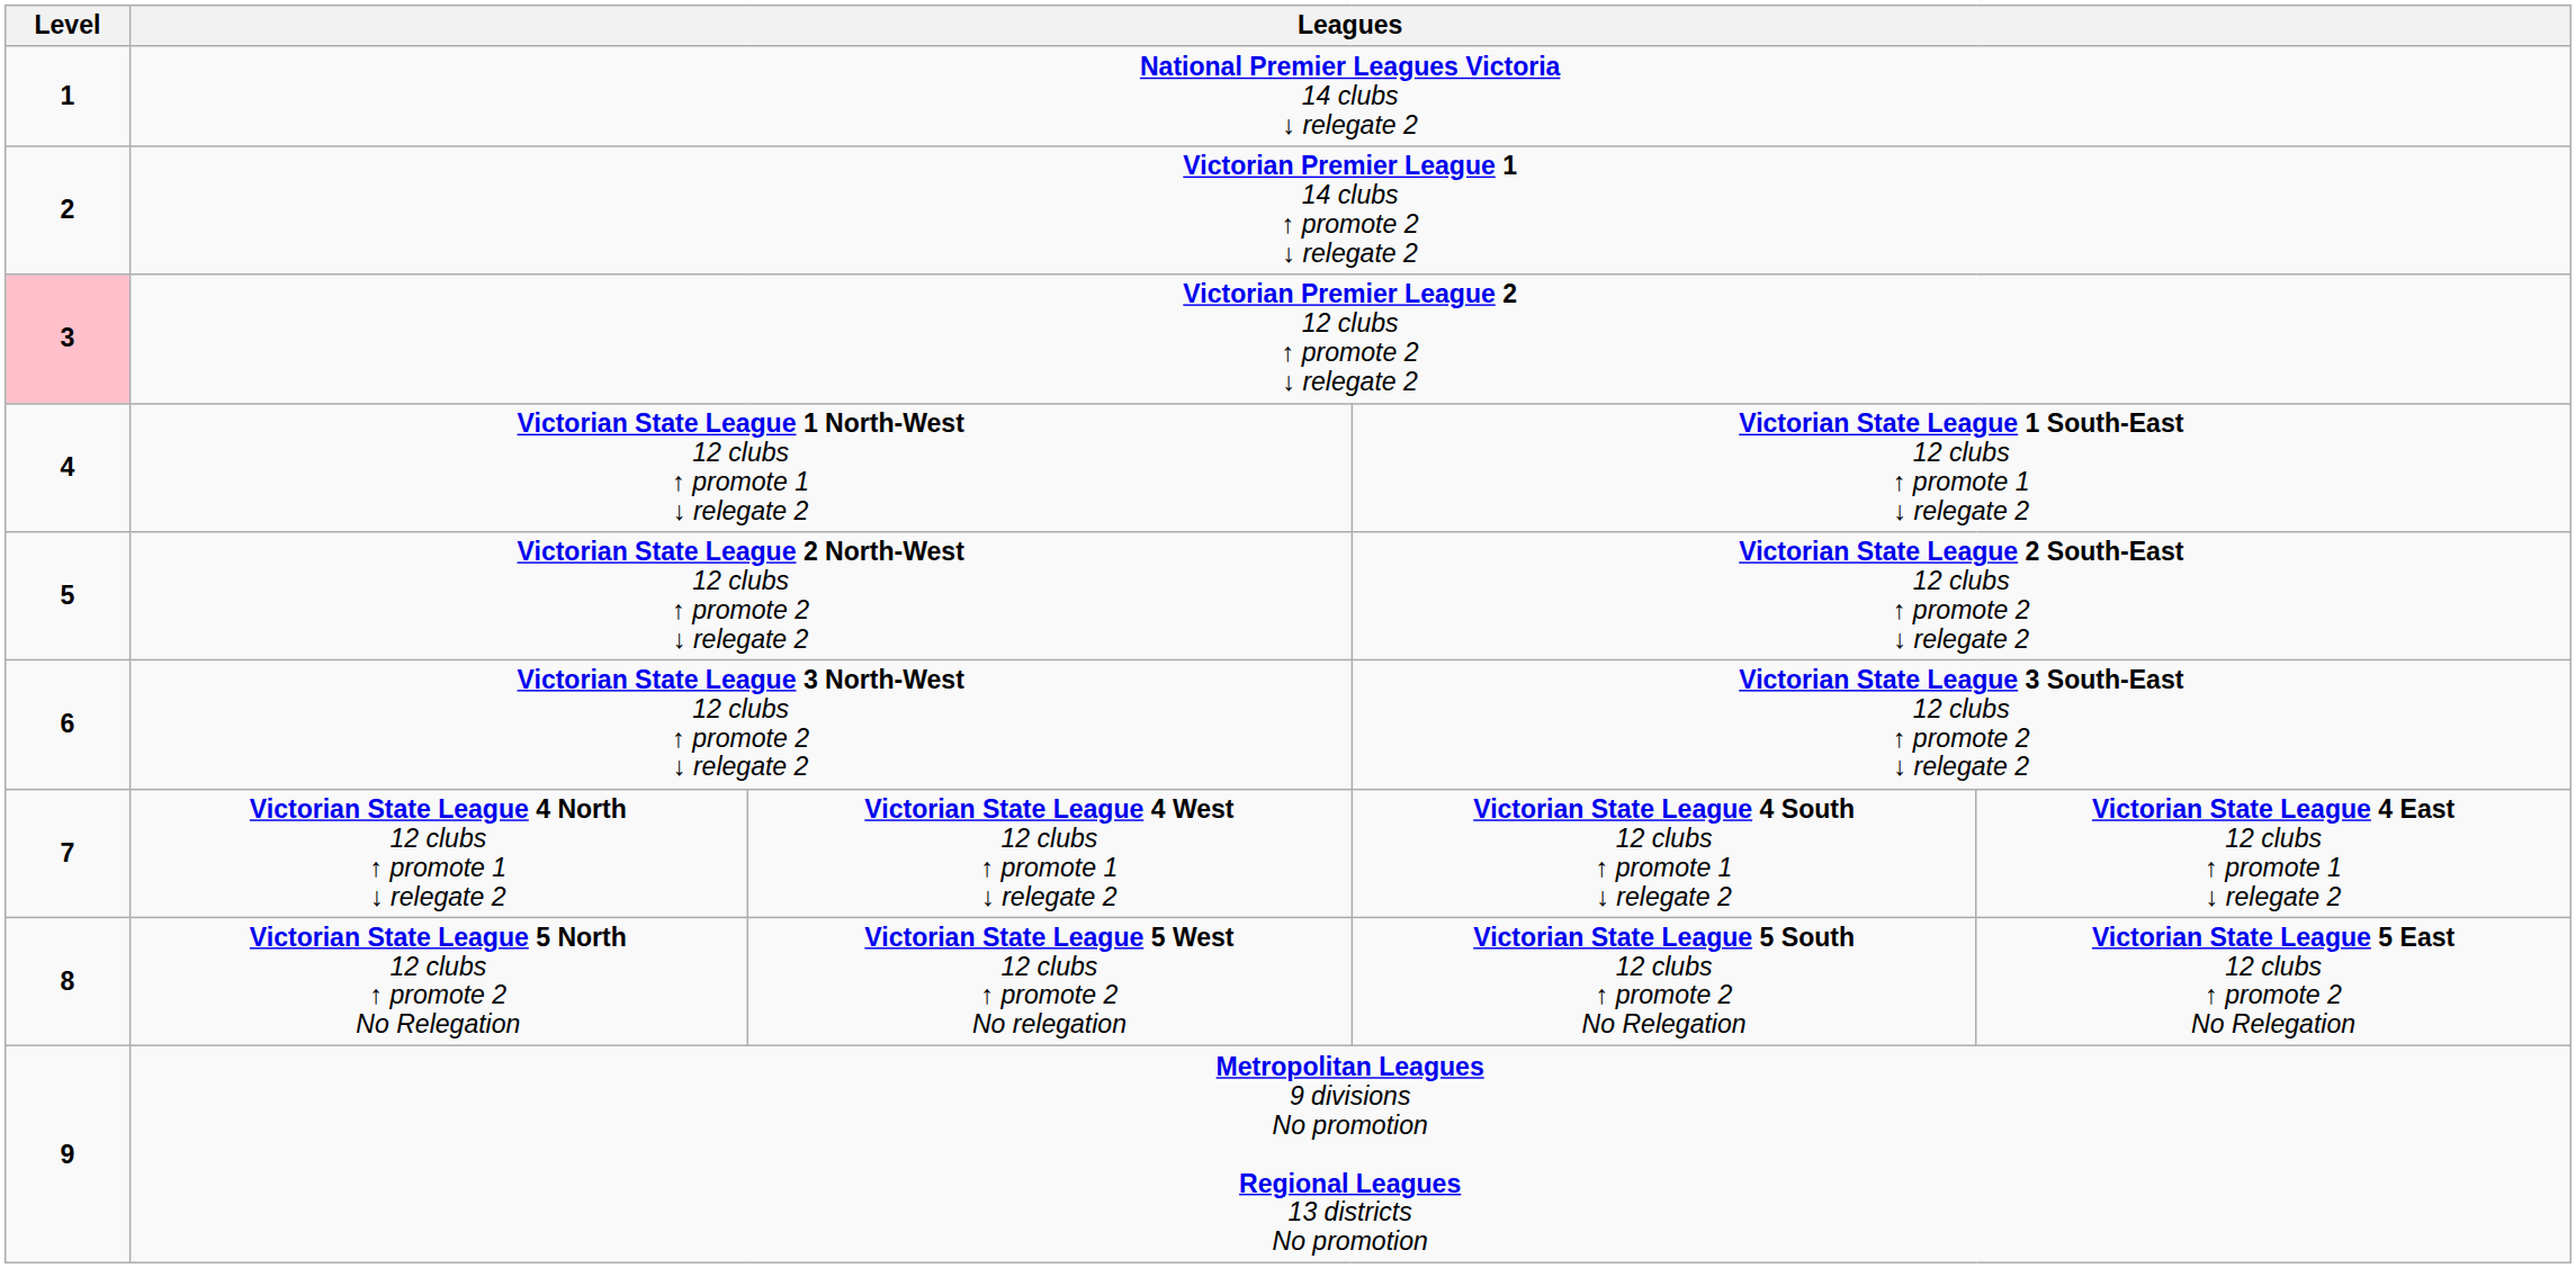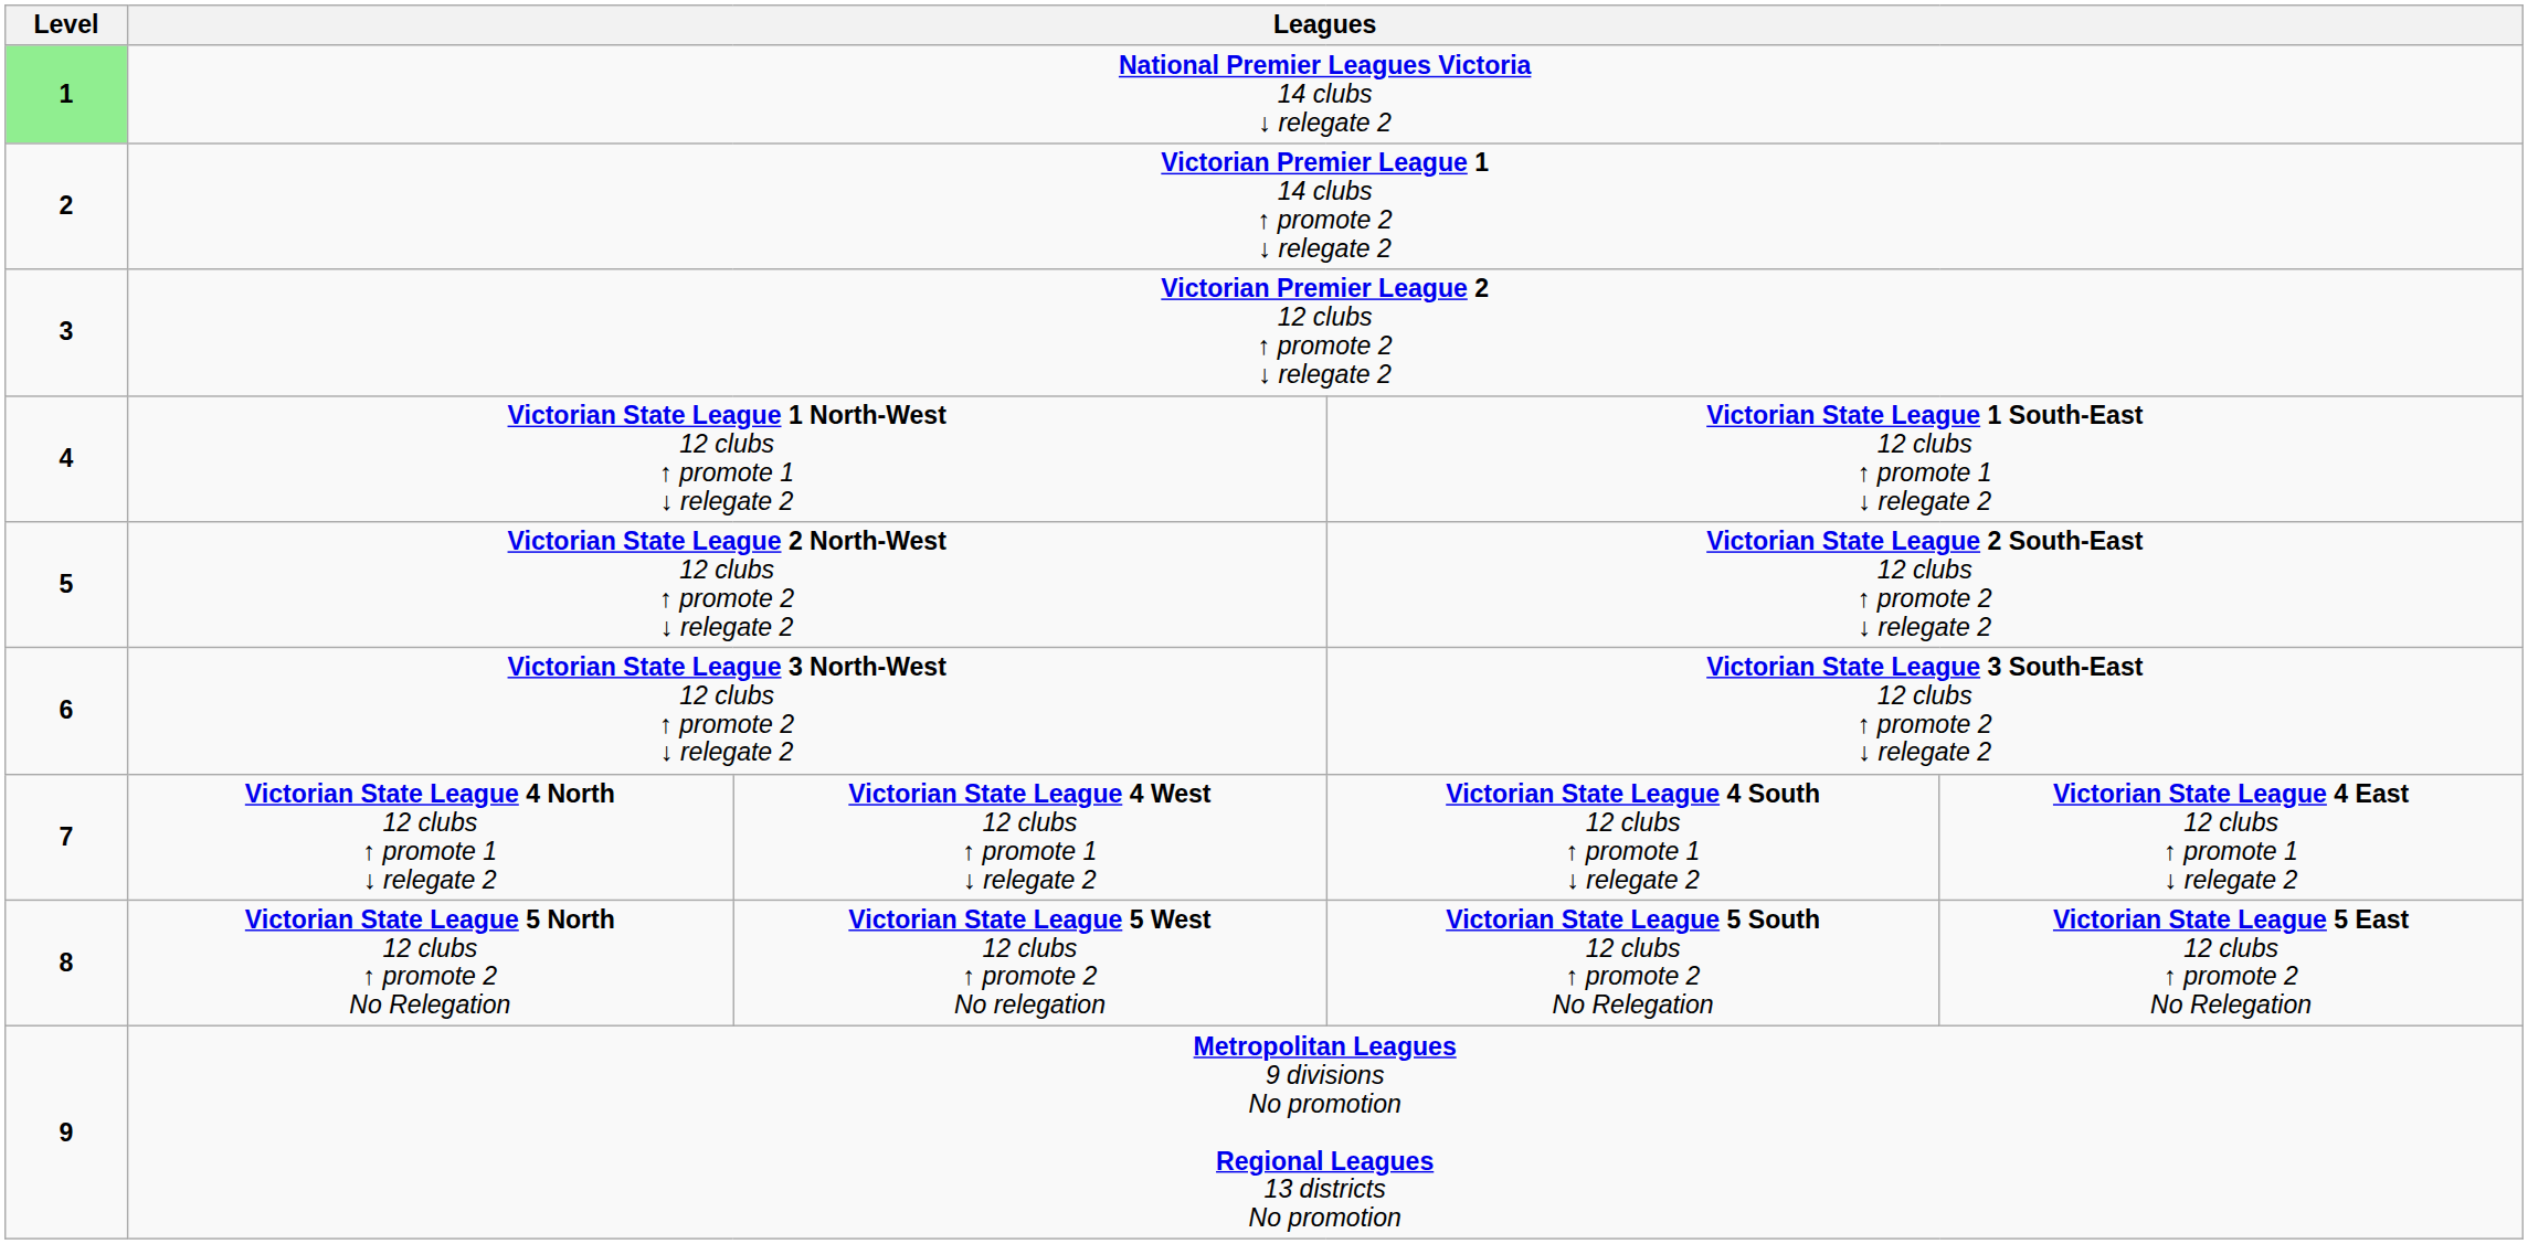National Premier Leagues Victoria 14 clubs ↓ relegate 2 | Level: no background -> lightgreen background
Victorian Premier League 2 12 clubs ↑ promote 2 ↓ relegate 2 | Level: pink background -> no background
